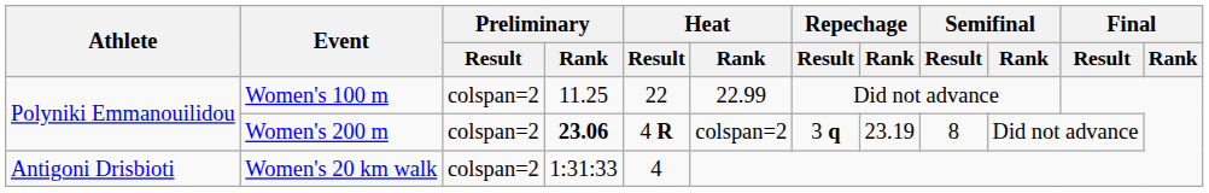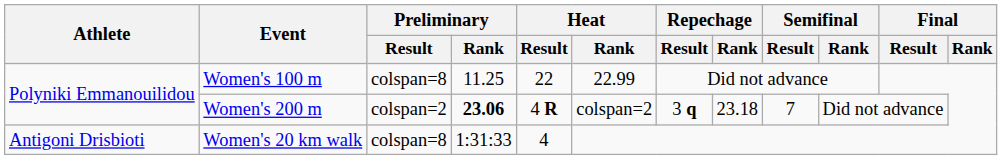Women's 100 m | Preliminary / Result: colspan=2 -> colspan=8
Women's 200 m | Repechage / Rank: 23.19 -> 23.18
Women's 200 m | Semifinal / Result: 8 -> 7
Women's 20 km walk | Preliminary / Result: colspan=2 -> colspan=8
